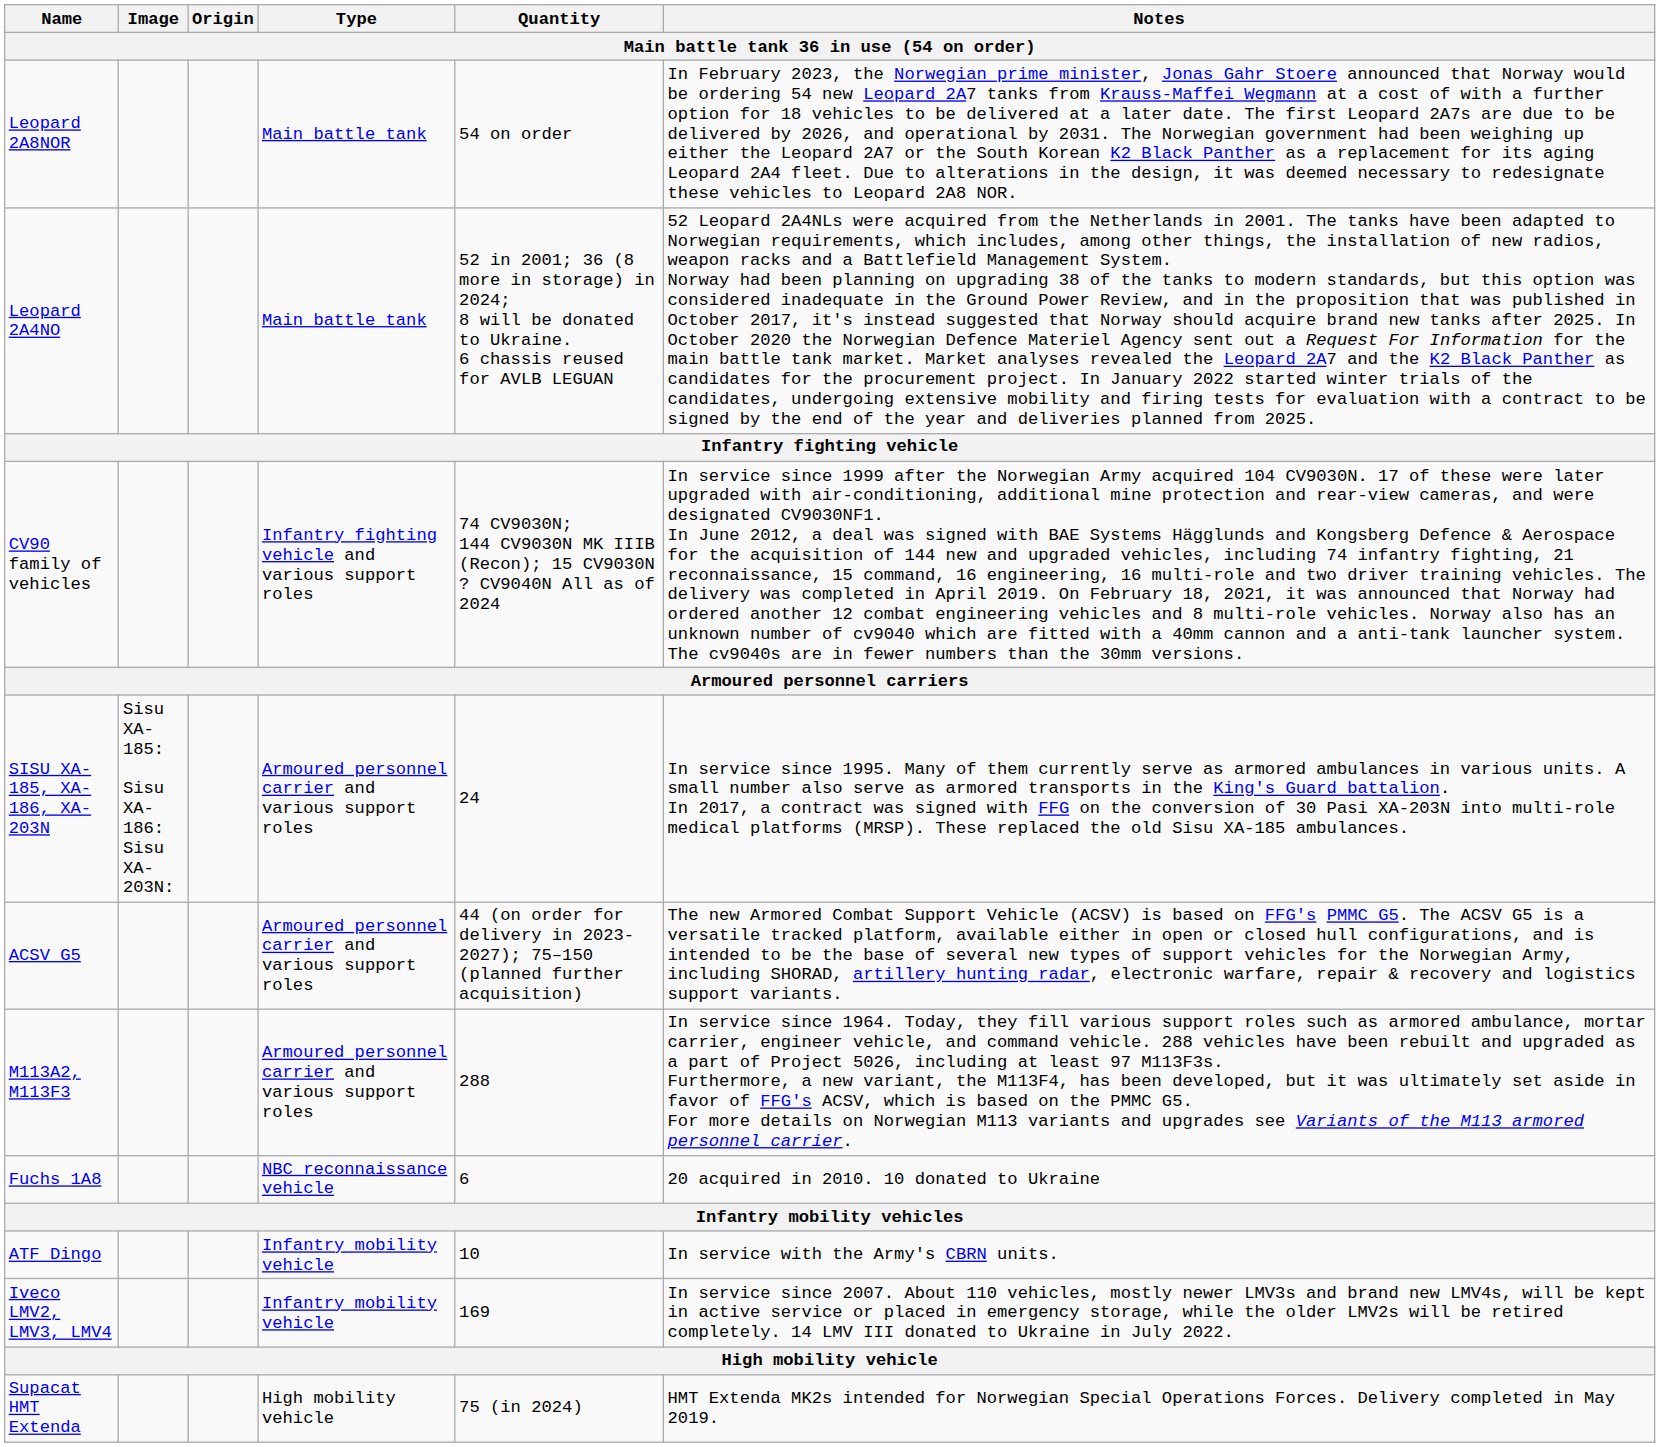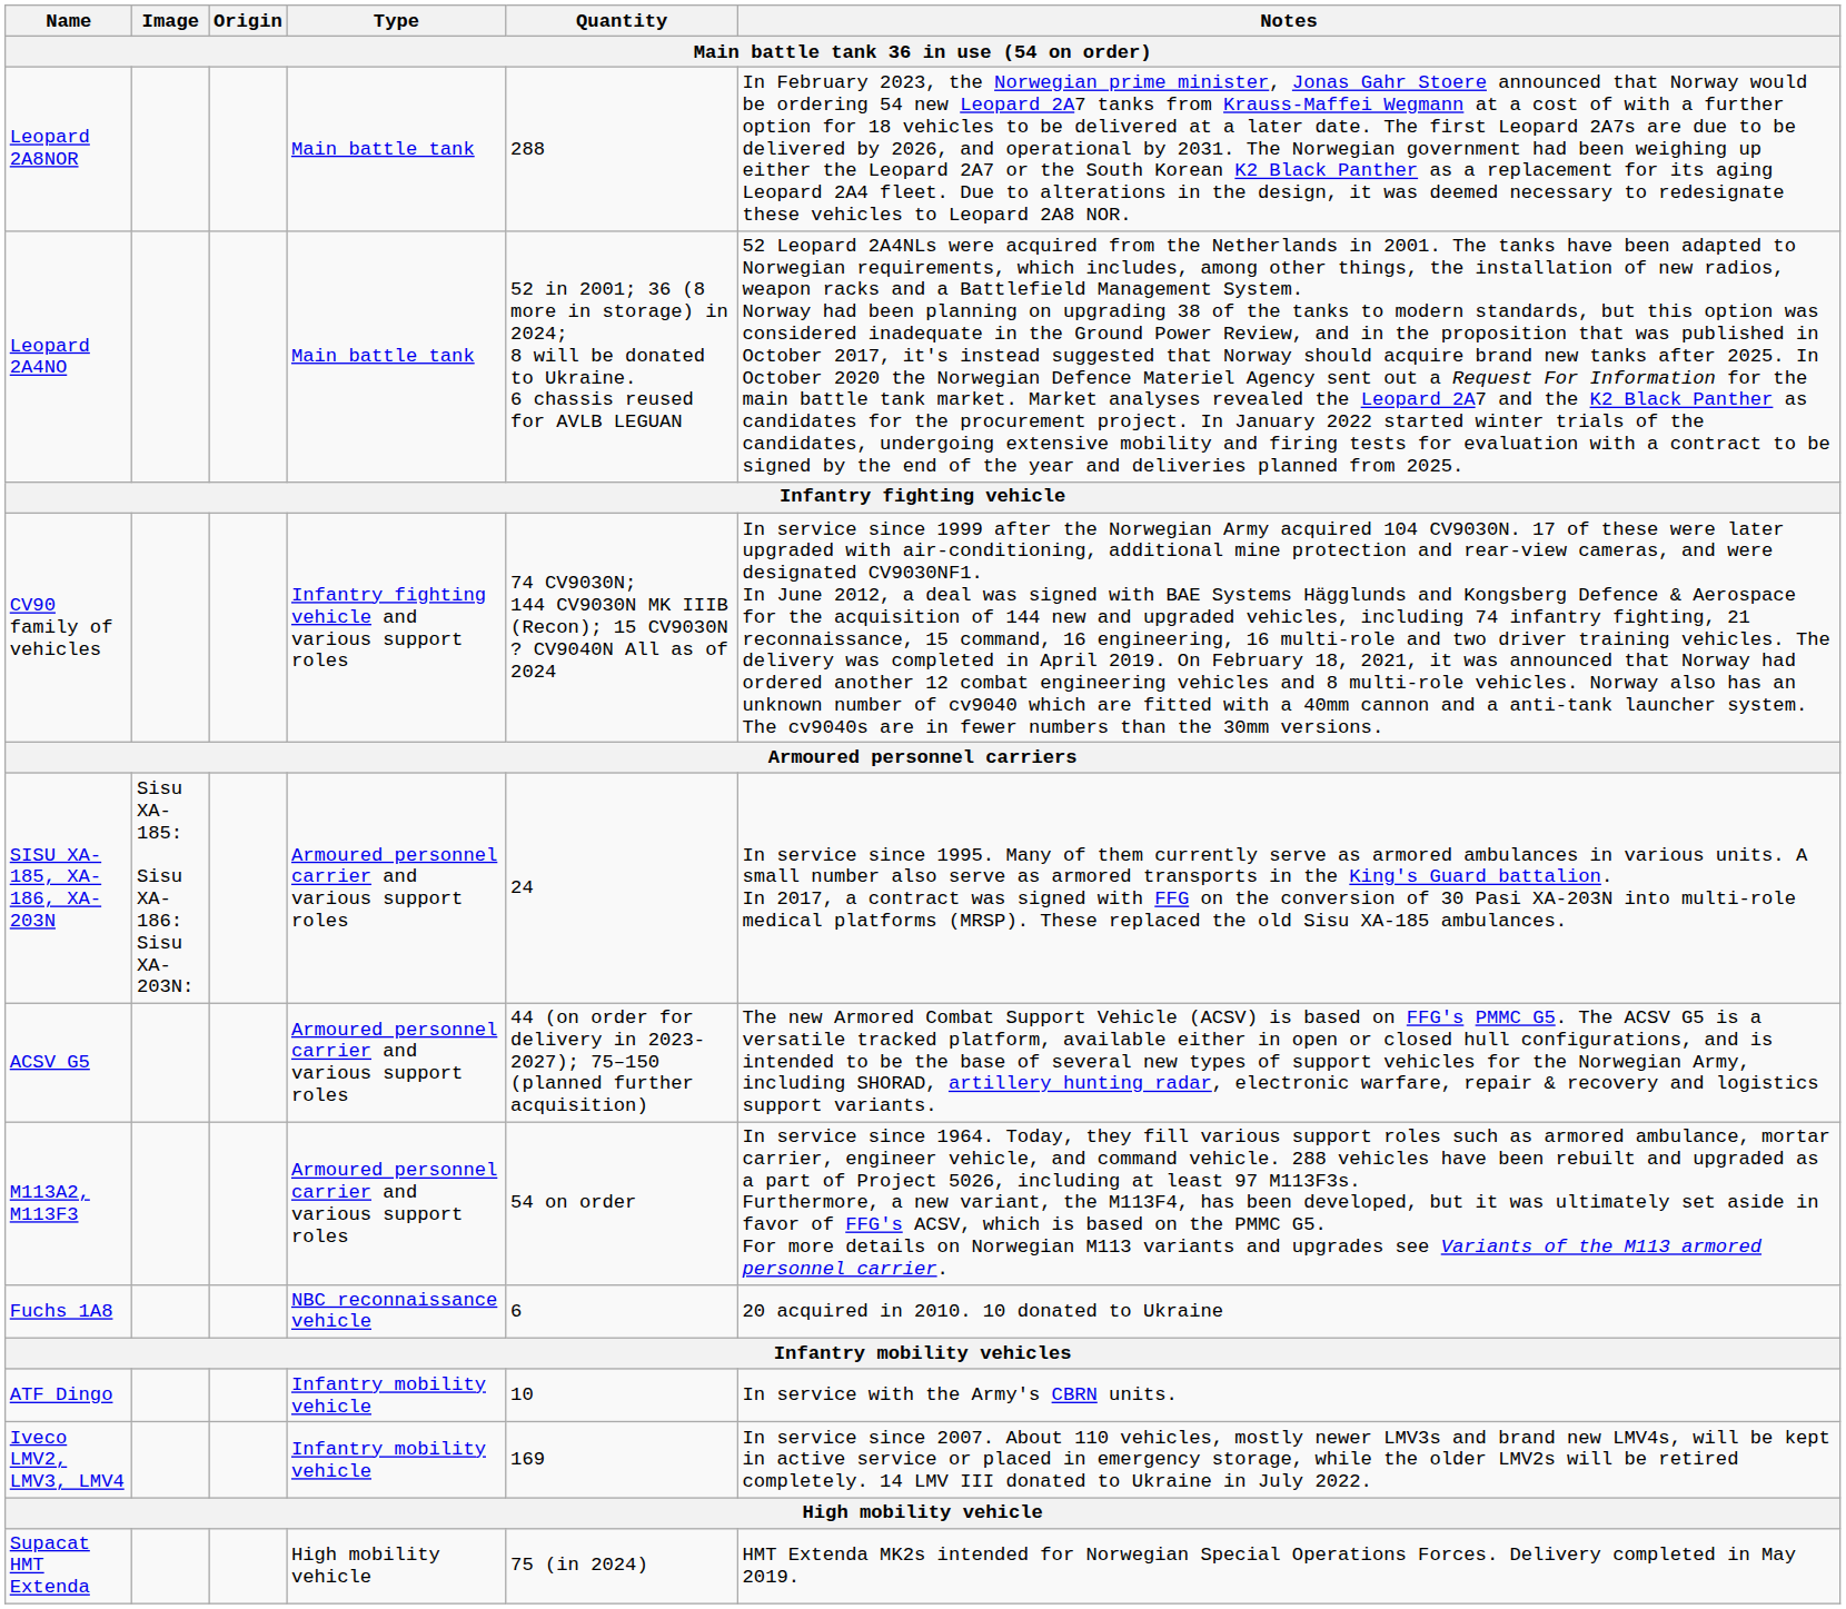Leopard 2A8NOR | Quantity: 54 on order -> 288
M113A2, M113F3 | Quantity: 288 -> 54 on order
